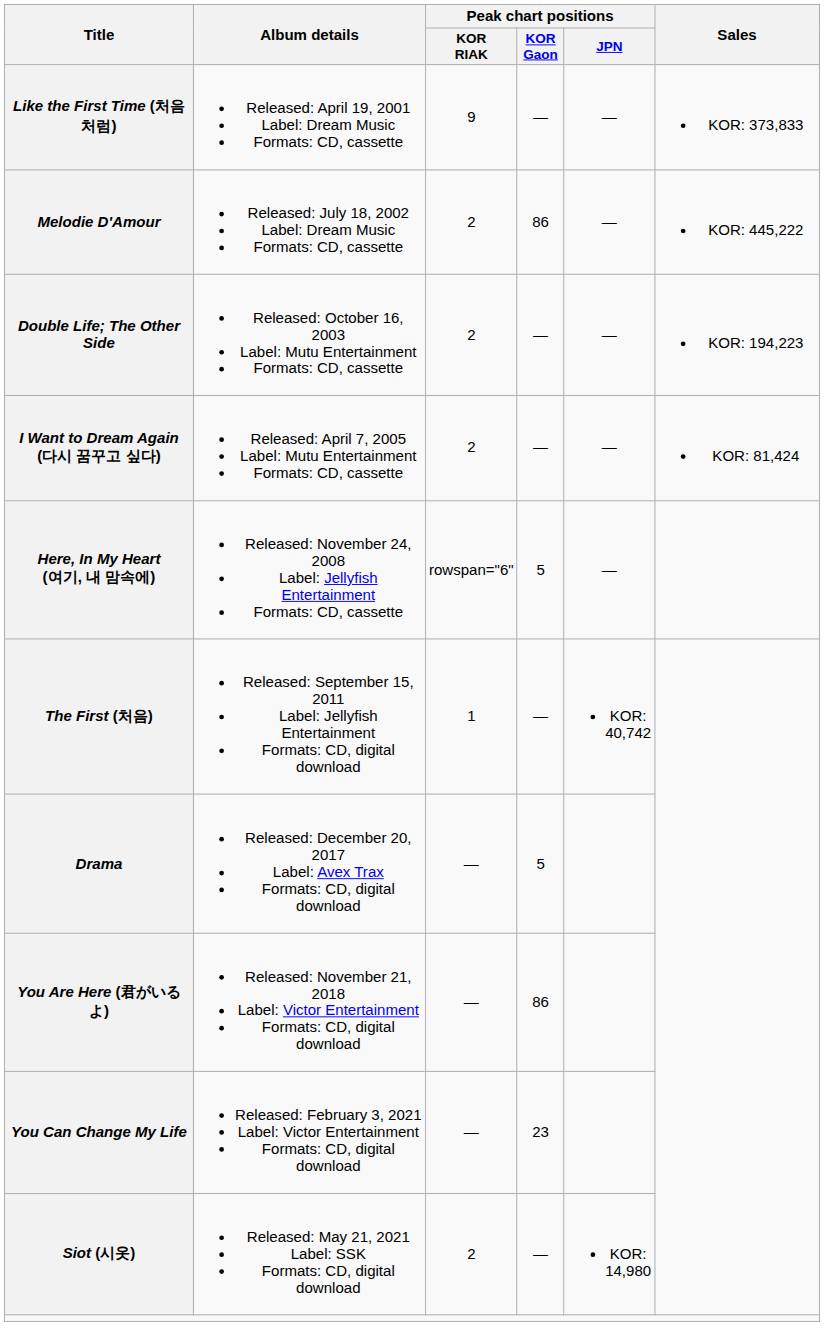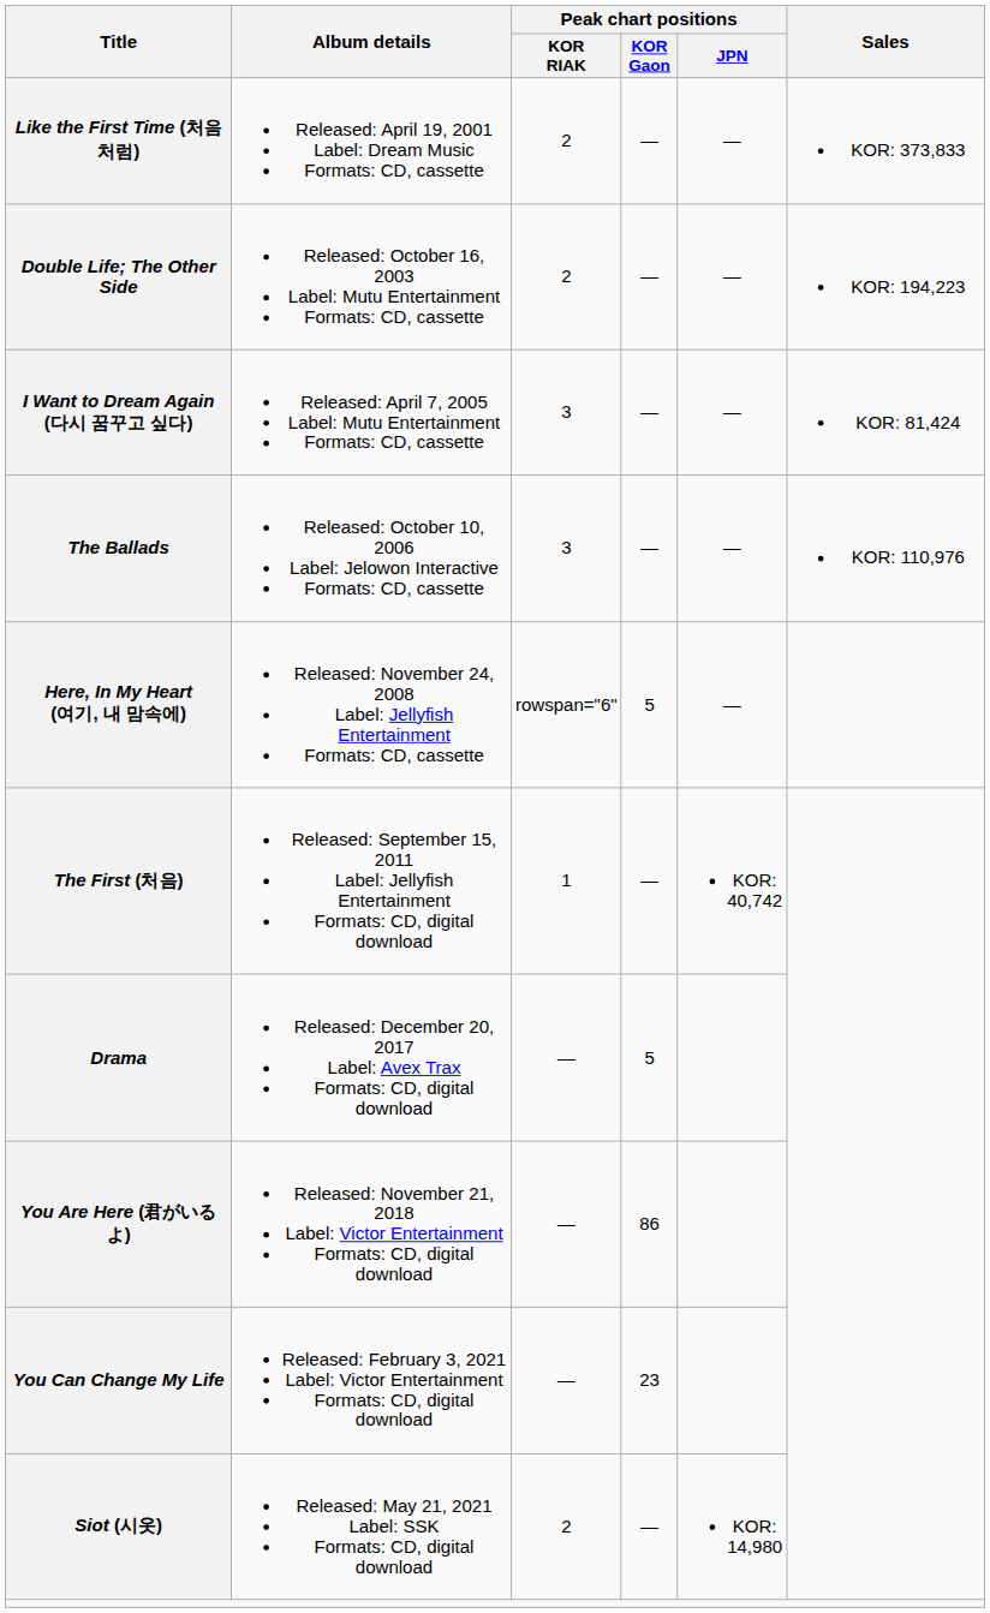Like the First Time (처음처럼) | Peak chart positions / KOR RIAK: 9 -> 2
- row: Melodie D'Amour | Released: July 18, 2002 Label: Dream Music Formats: CD, cassette | 2 | 86 | — | KOR: 445,222
I Want to Dream Again (다시 꿈꾸고 싶다) | Peak chart positions / KOR RIAK: 2 -> 3
+ row: The Ballads | Released: October 10, 2006 Label: Jelowon Interactive Formats: CD, cassette | 3 | — | — | KOR: 110,976
